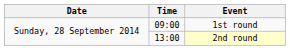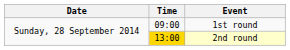2nd round | Time: no background -> gold background
